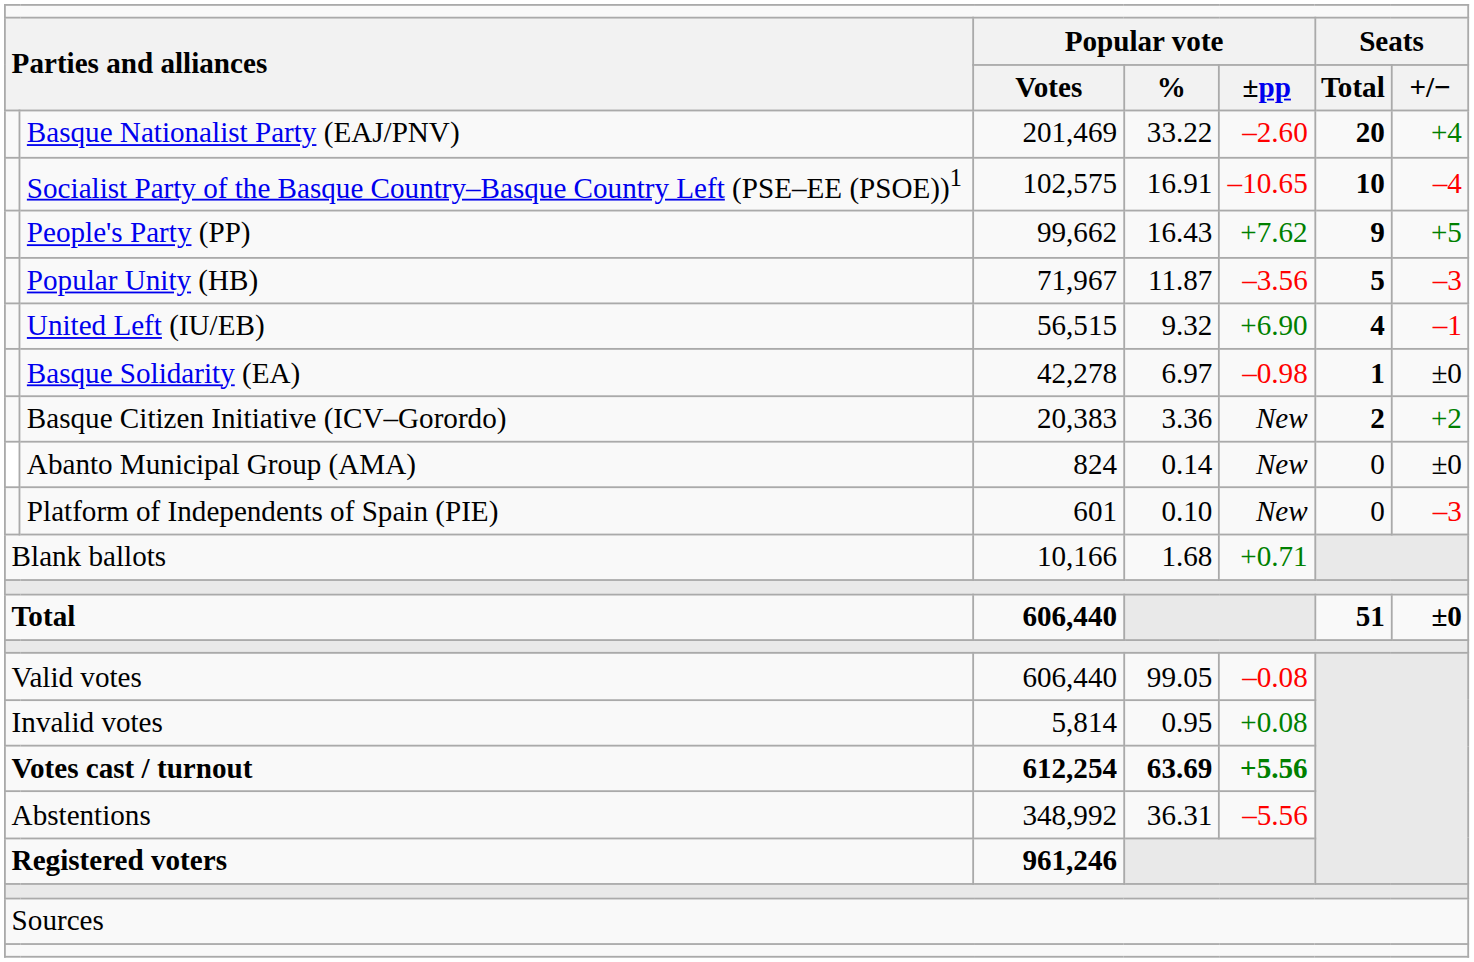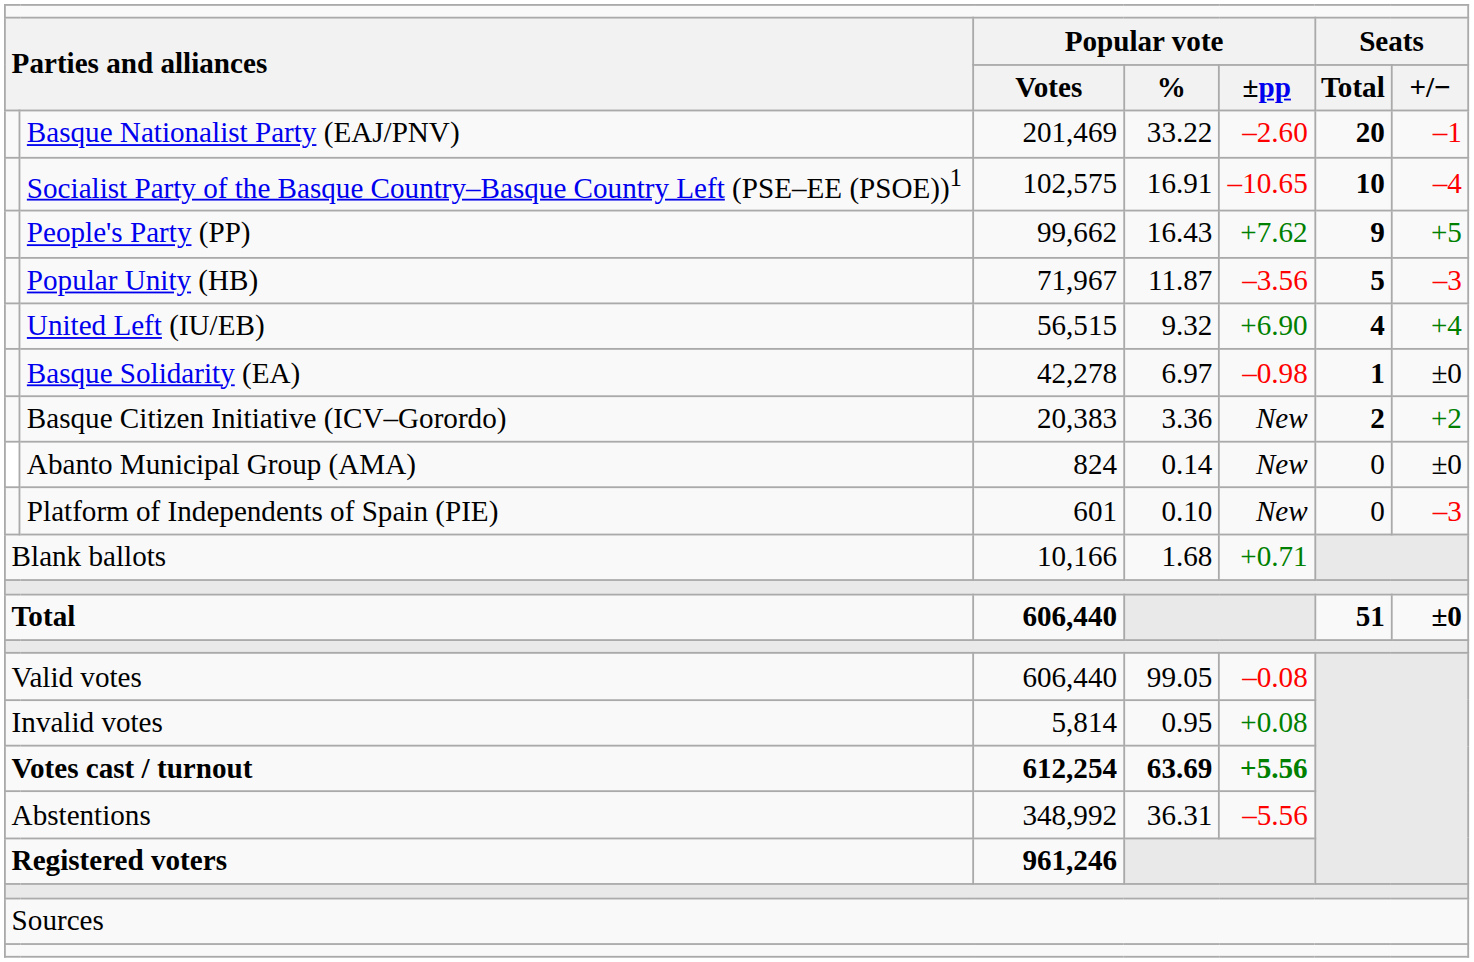Basque Nationalist Party (EAJ/PNV) | column 7: +4 -> –1
United Left (IU/EB) | column 7: –1 -> +4
